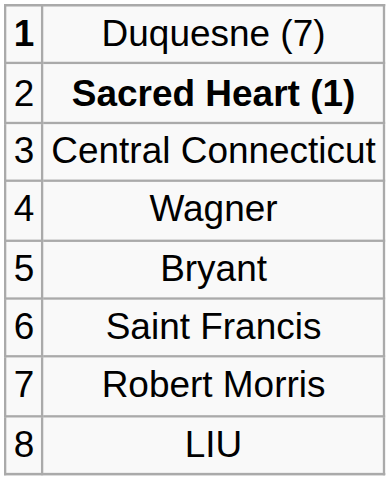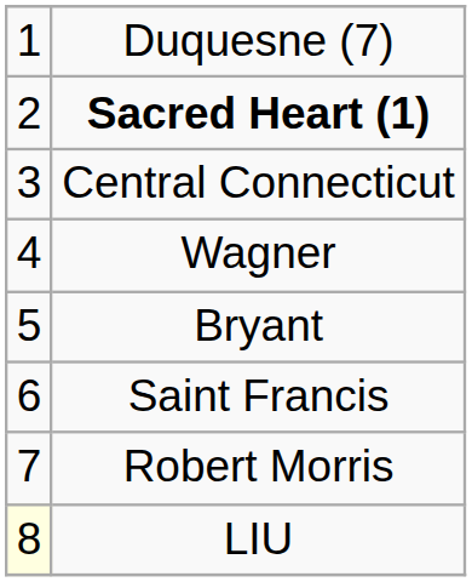Duquesne (7) | column 1: bold -> normal
LIU | column 1: no background -> lightyellow background
